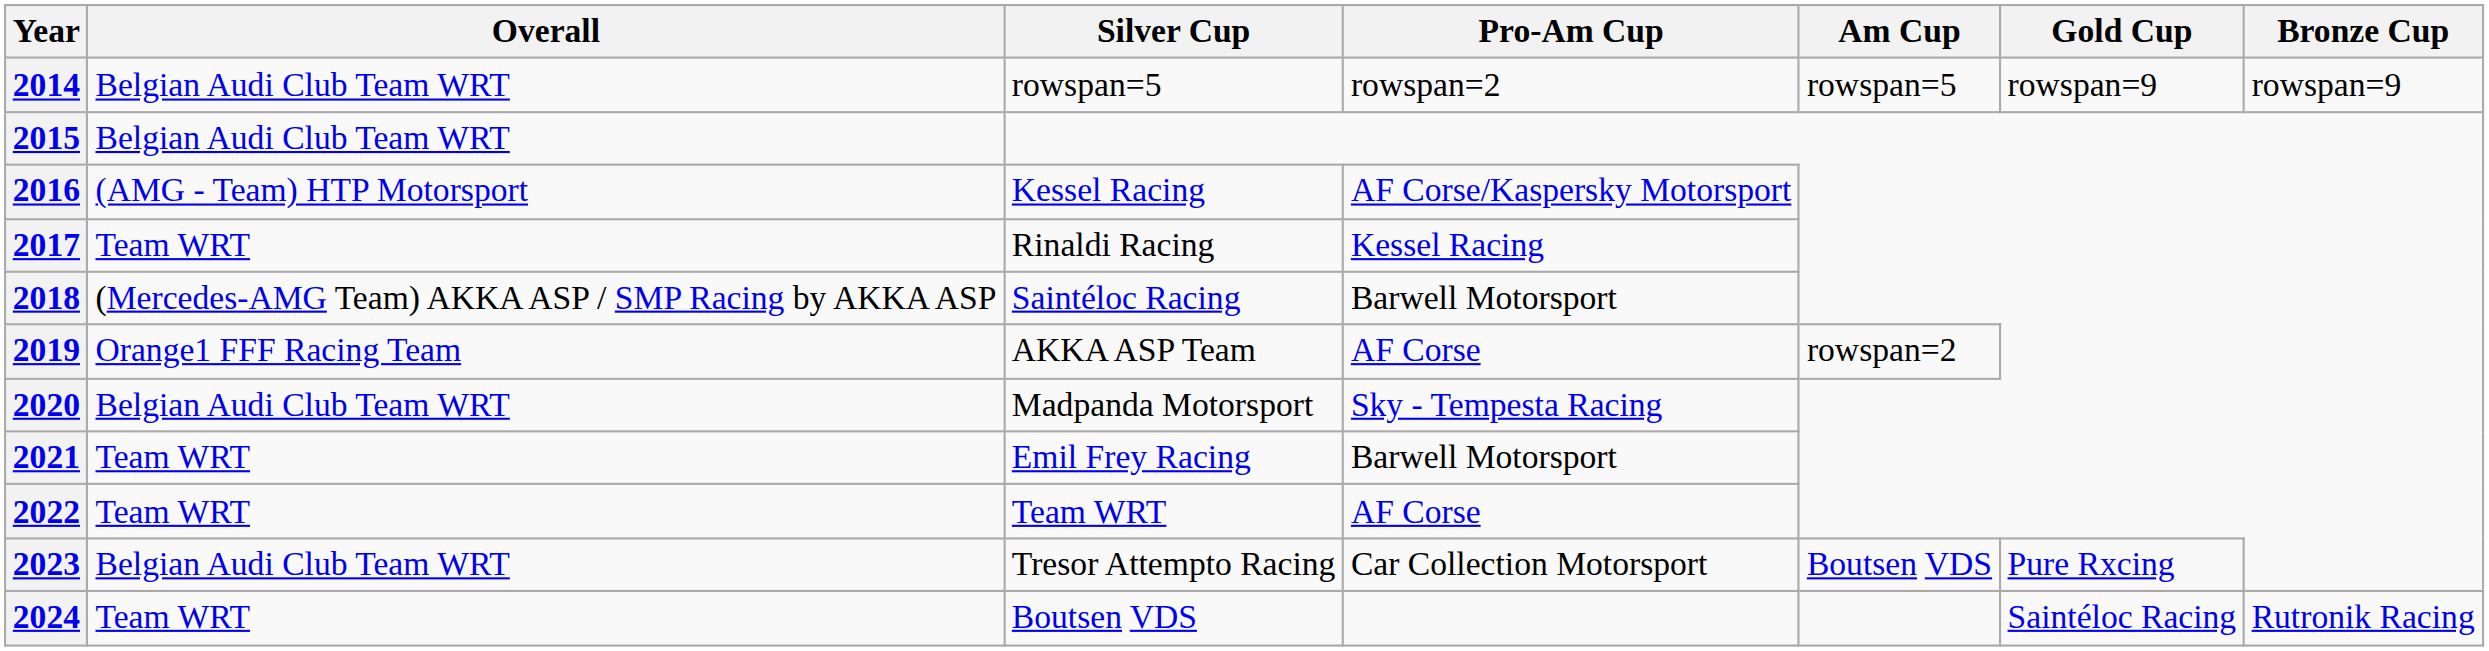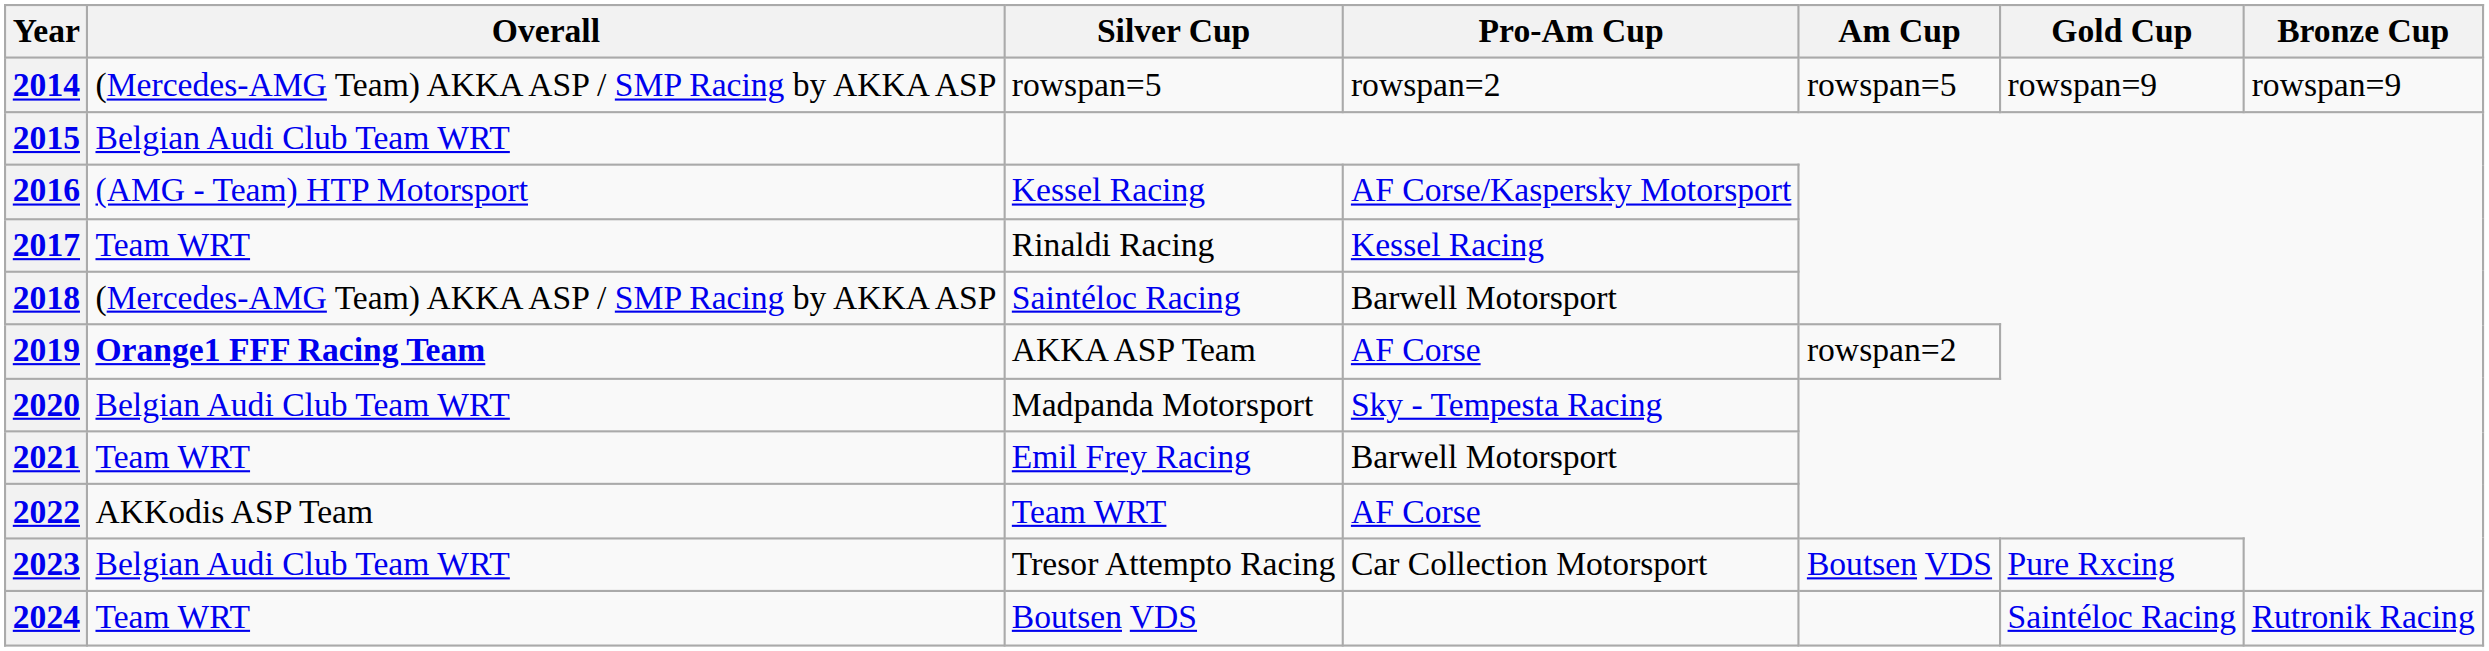2014 | Overall: Belgian Audi Club Team WRT -> (Mercedes-AMG Team) AKKA ASP / SMP Racing by AKKA ASP
2019 | Overall: normal -> bold
2022 | Overall: Team WRT -> AKKodis ASP Team
